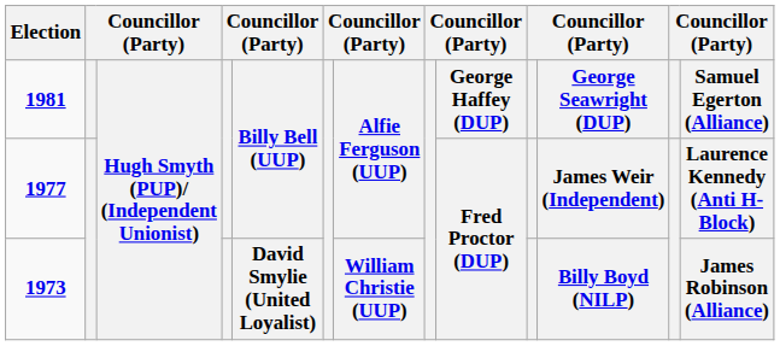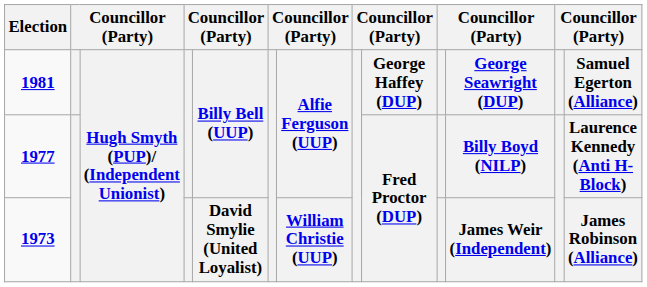1977 | column 11: James Weir (Independent) -> Billy Boyd (NILP)
1973 | column 11: Billy Boyd (NILP) -> James Weir (Independent)
